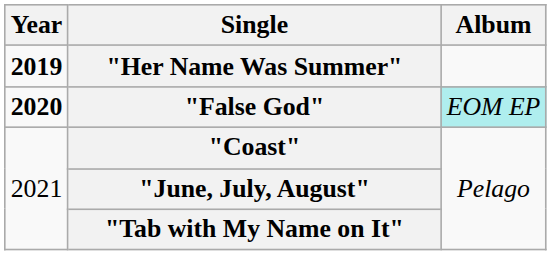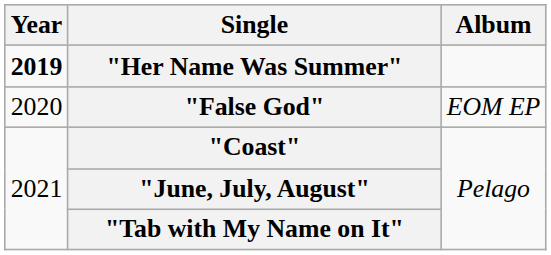"False God" | Year: bold -> normal
"False God" | Album: paleturquoise background -> no background
